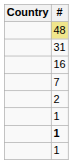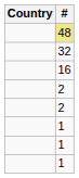row 3 | #: 31 -> 32
row 5 | #: 7 -> 2
row 8 | #: bold -> normal
